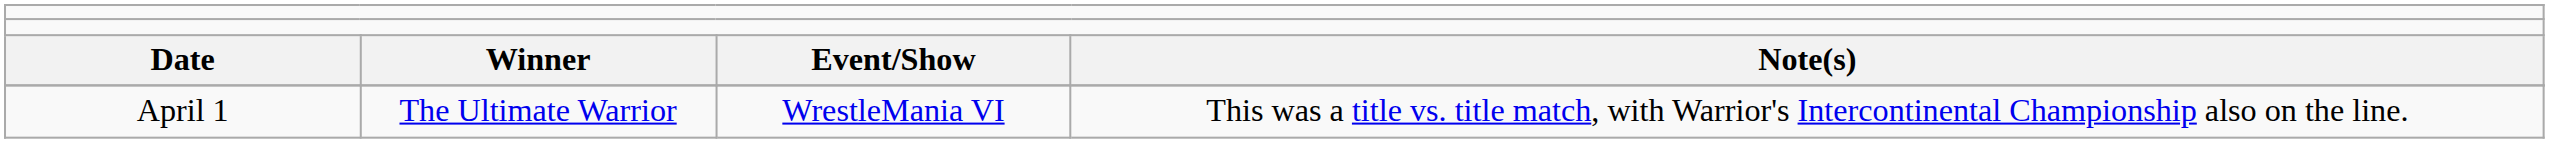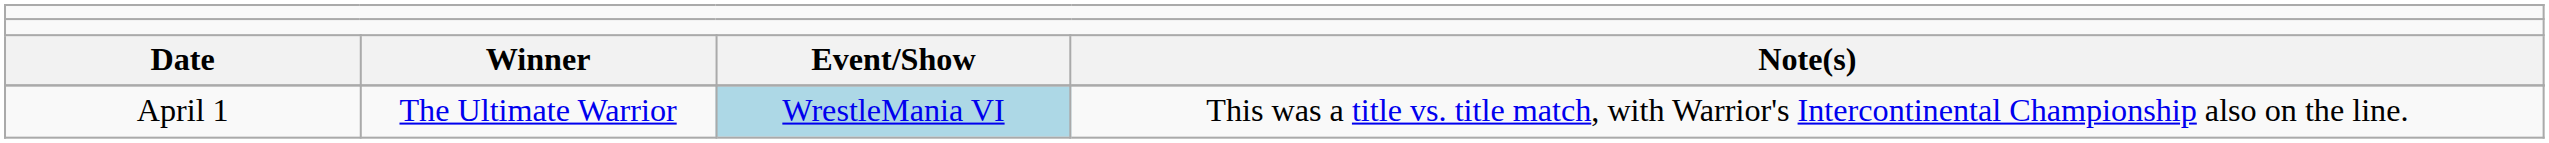April 1 | column 3: no background -> lightblue background
